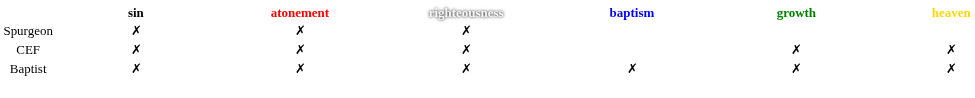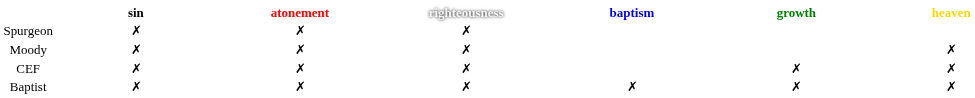+ row: Moody | ✗ | ✗ | ✗ | ✗
